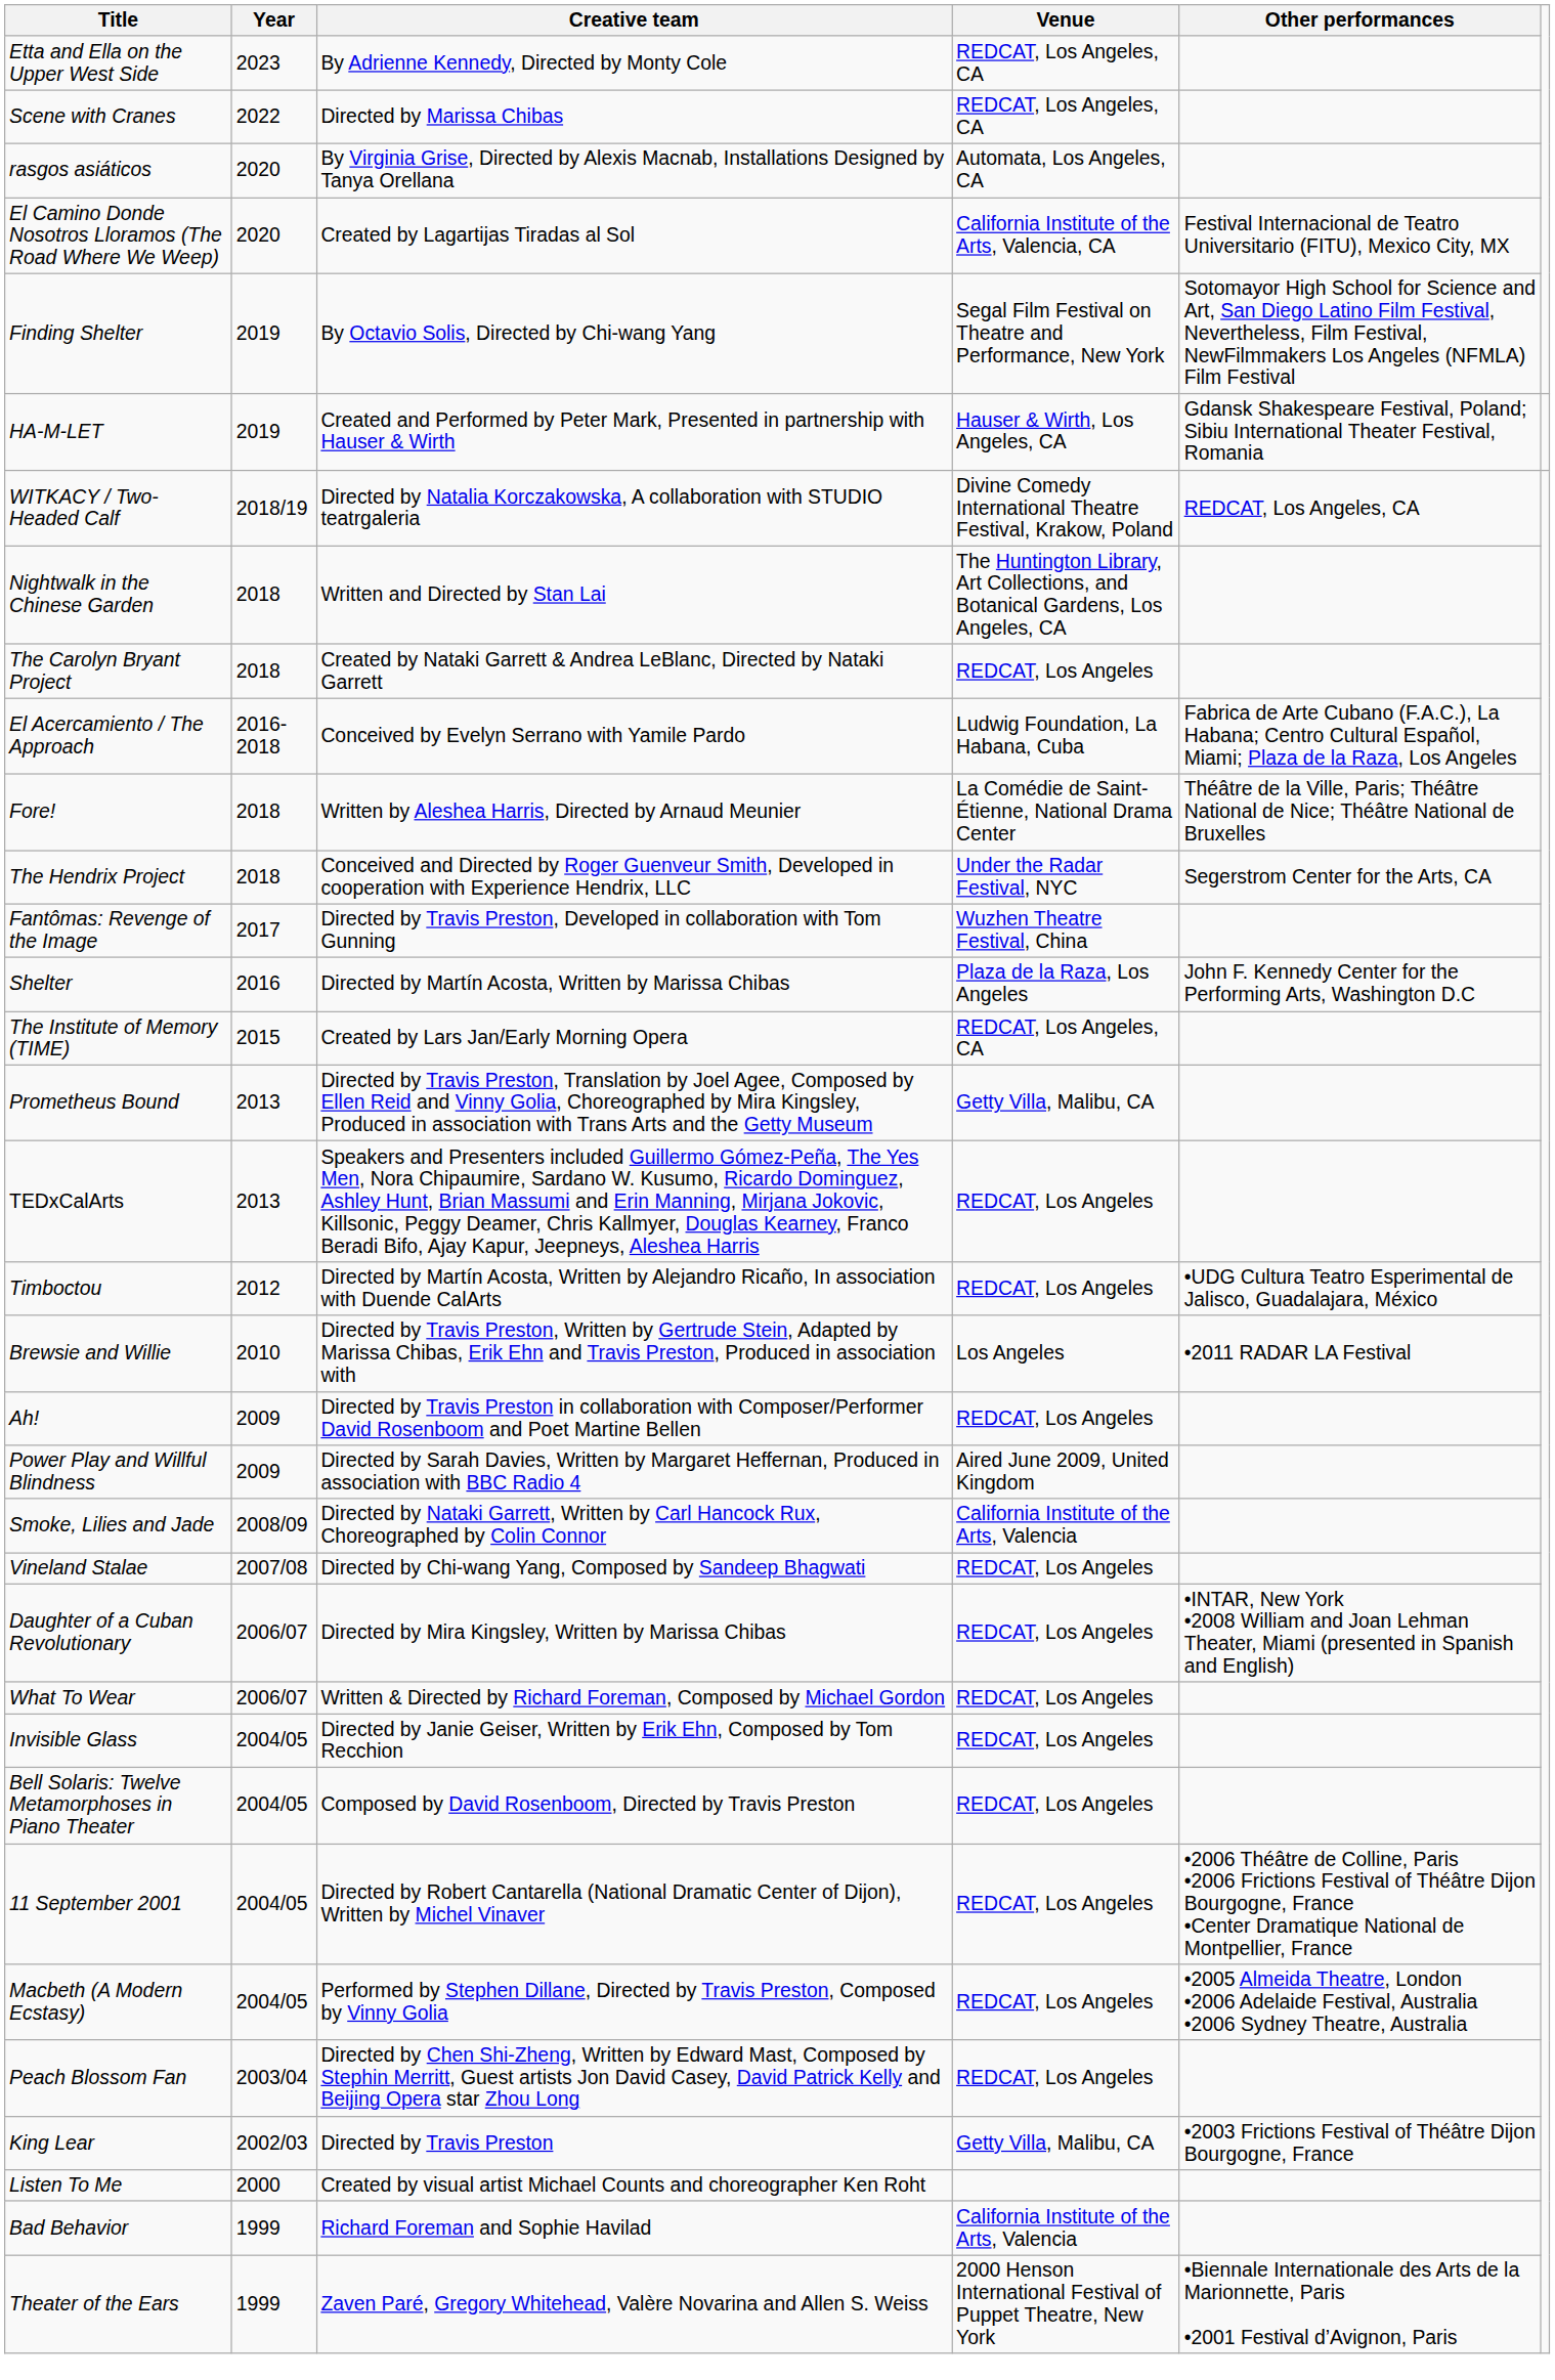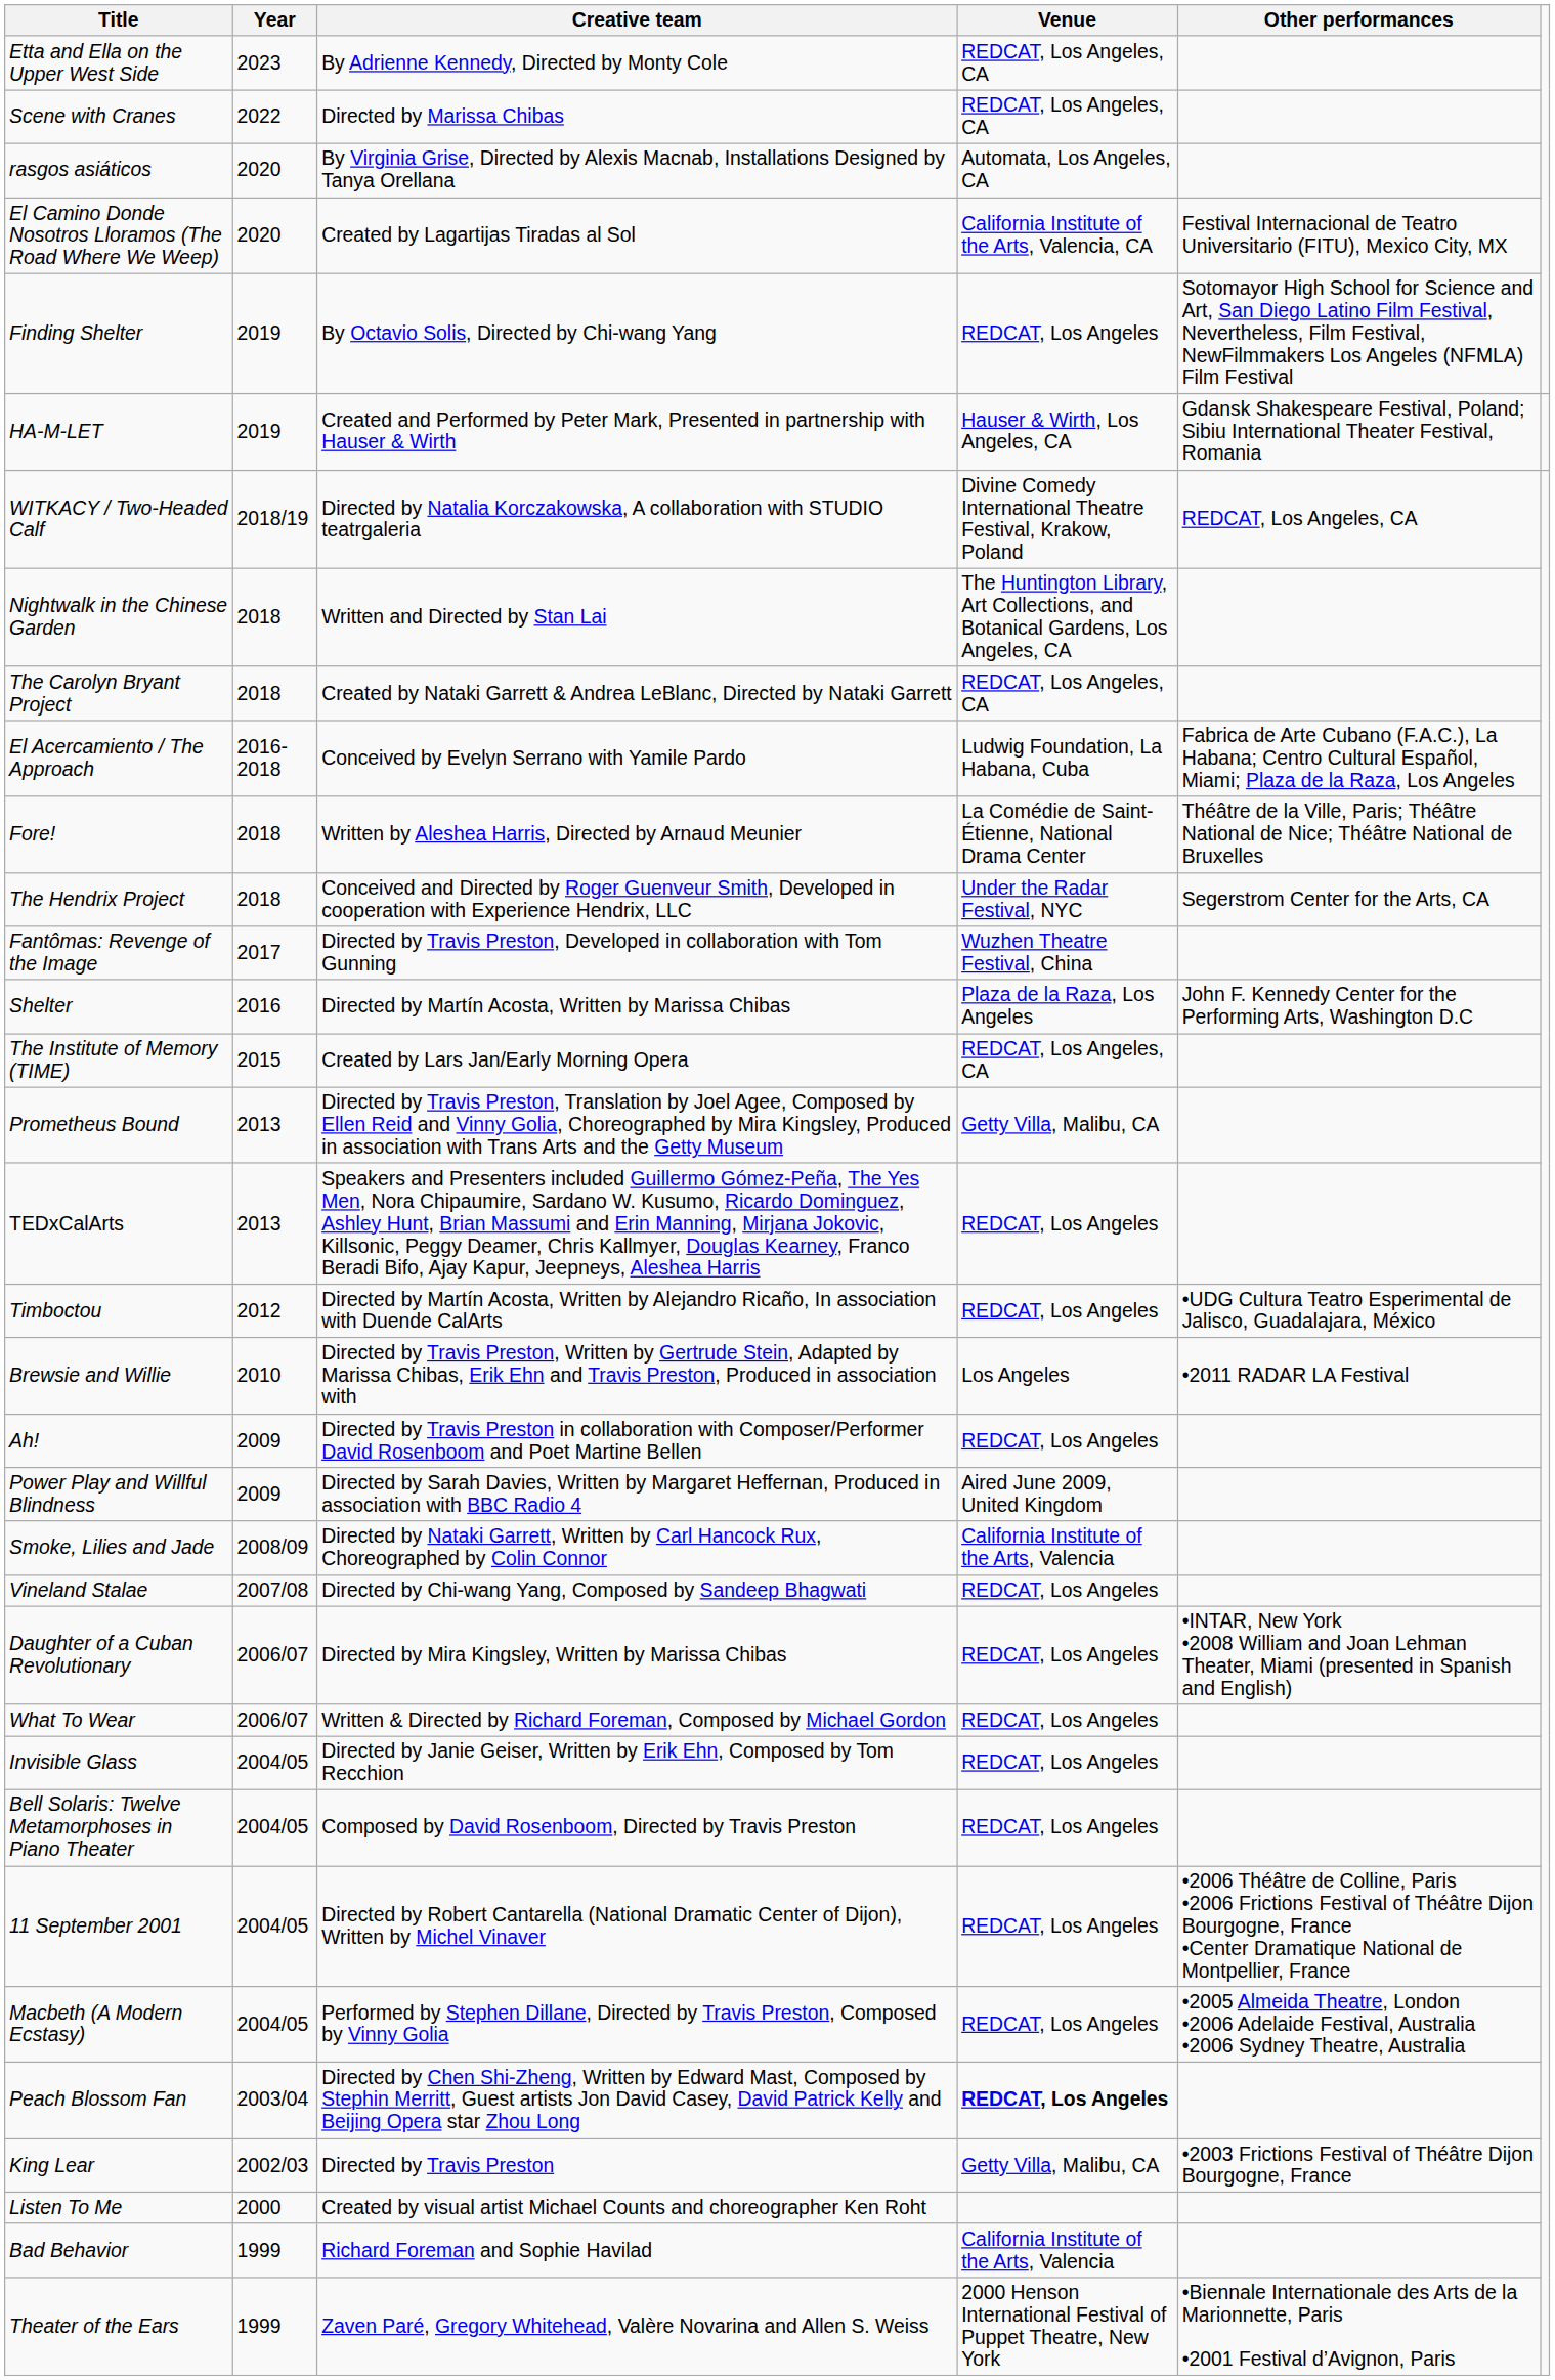Finding Shelter | Venue: Segal Film Festival on Theatre and Performance, New York -> REDCAT, Los Angeles
The Carolyn Bryant Project | Venue: REDCAT, Los Angeles -> REDCAT, Los Angeles, CA
Peach Blossom Fan | Venue: normal -> bold
